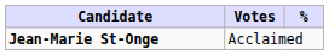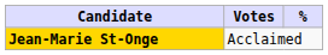Jean-Marie St-Onge | Candidate: no background -> gold background
